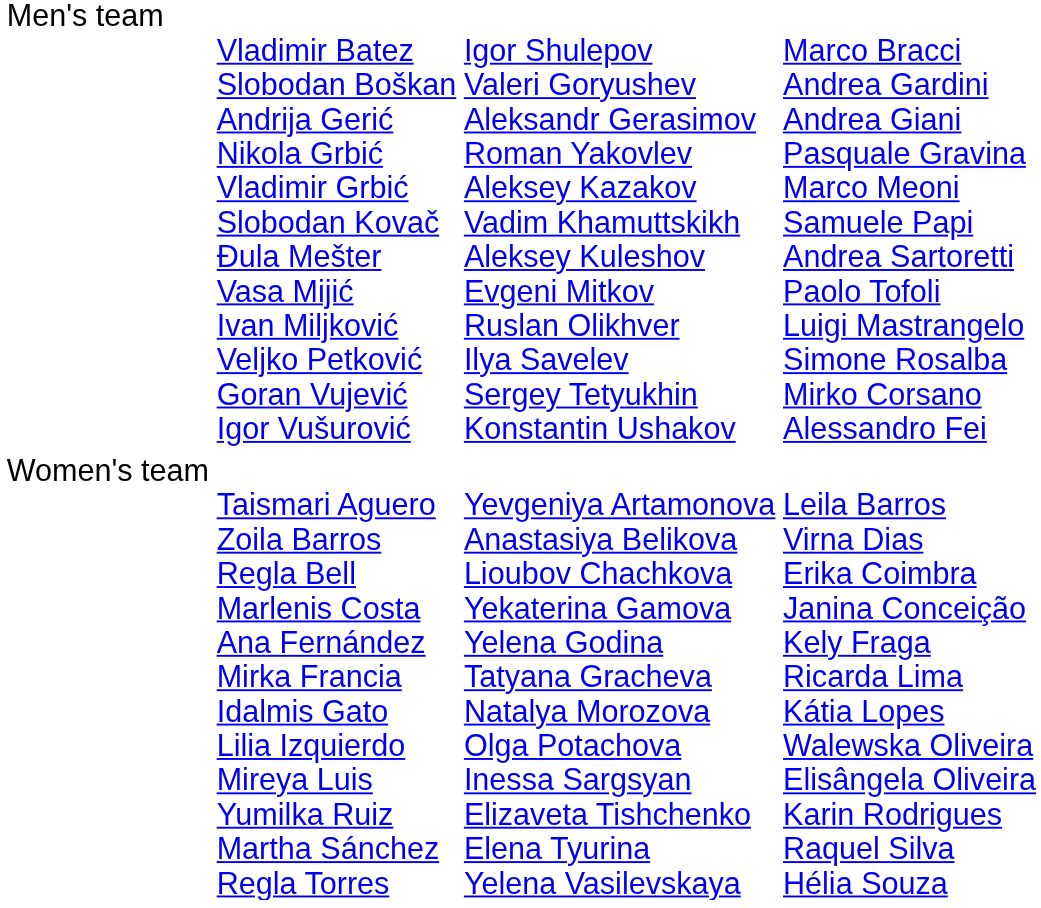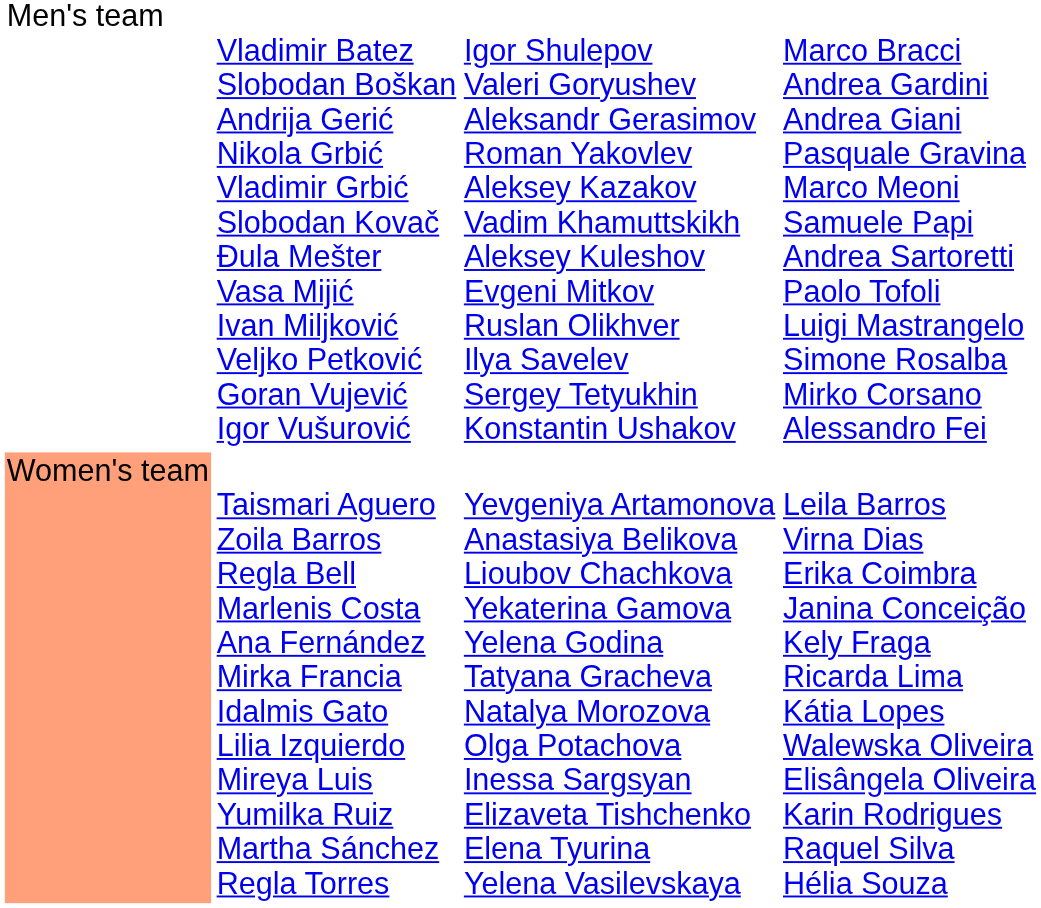Women's team | column 1: no background -> lightsalmon background
